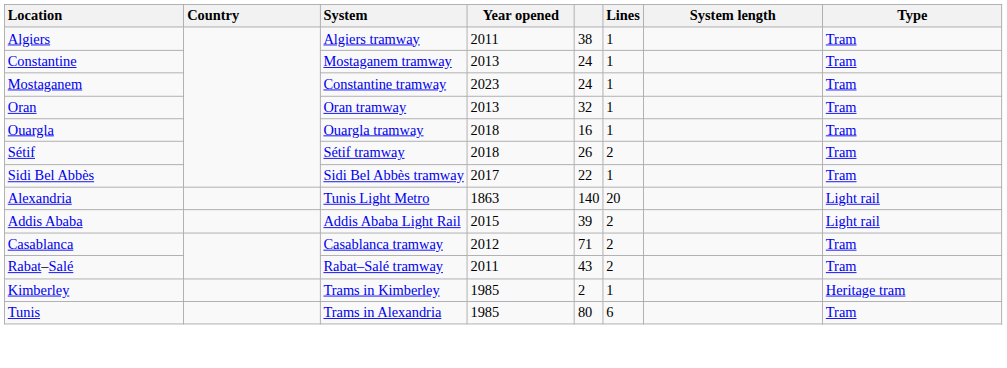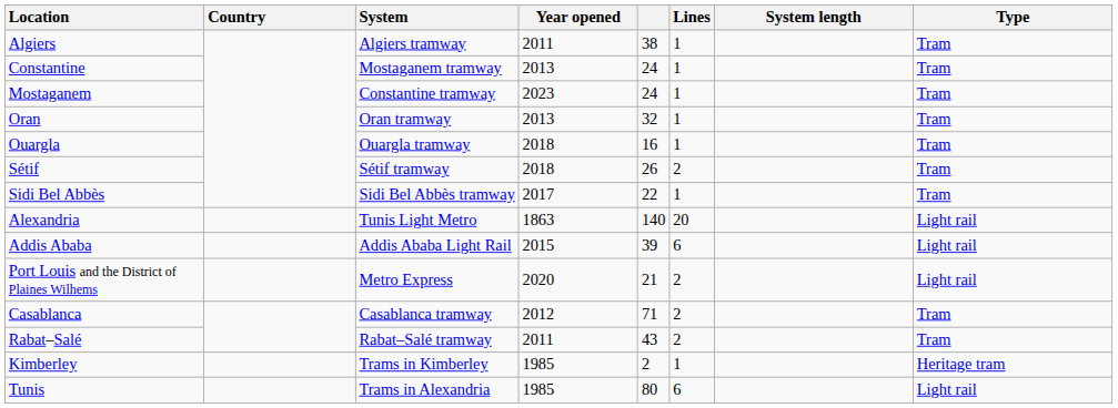Addis Ababa | Lines: 2 -> 6
+ row: Port Louis and the District of Plaines Wilhems | Metro Express | 2020 | 21 | 2 | Light rail
Tunis | Type: Tram -> Light rail
